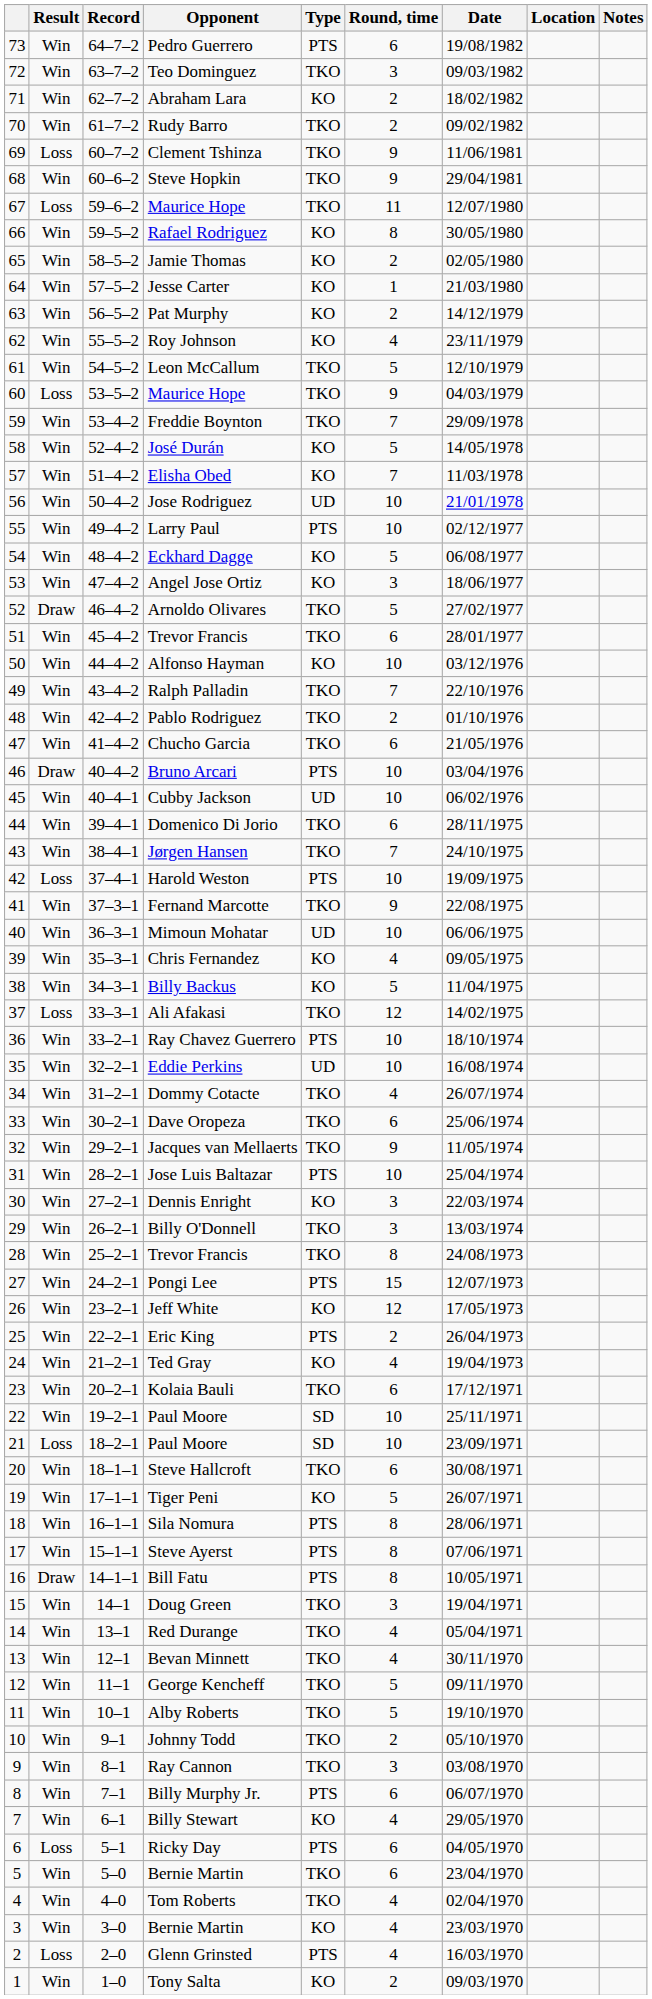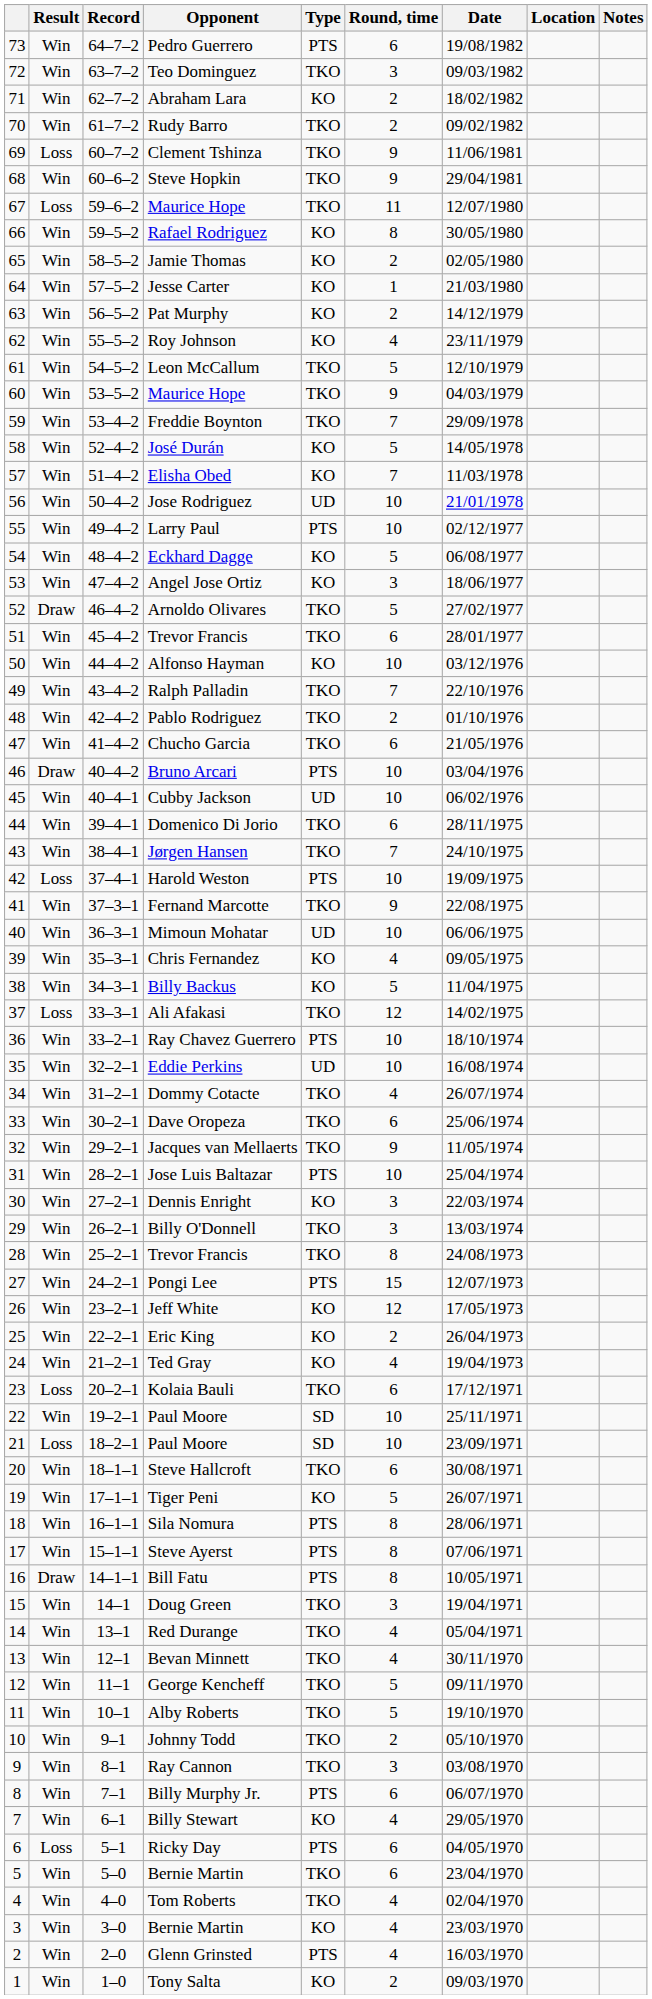60 / Maurice Hope | Result: Loss -> Win
Eric King | Type: PTS -> KO
Kolaia Bauli | Result: Win -> Loss
Glenn Grinsted | Result: Loss -> Win
